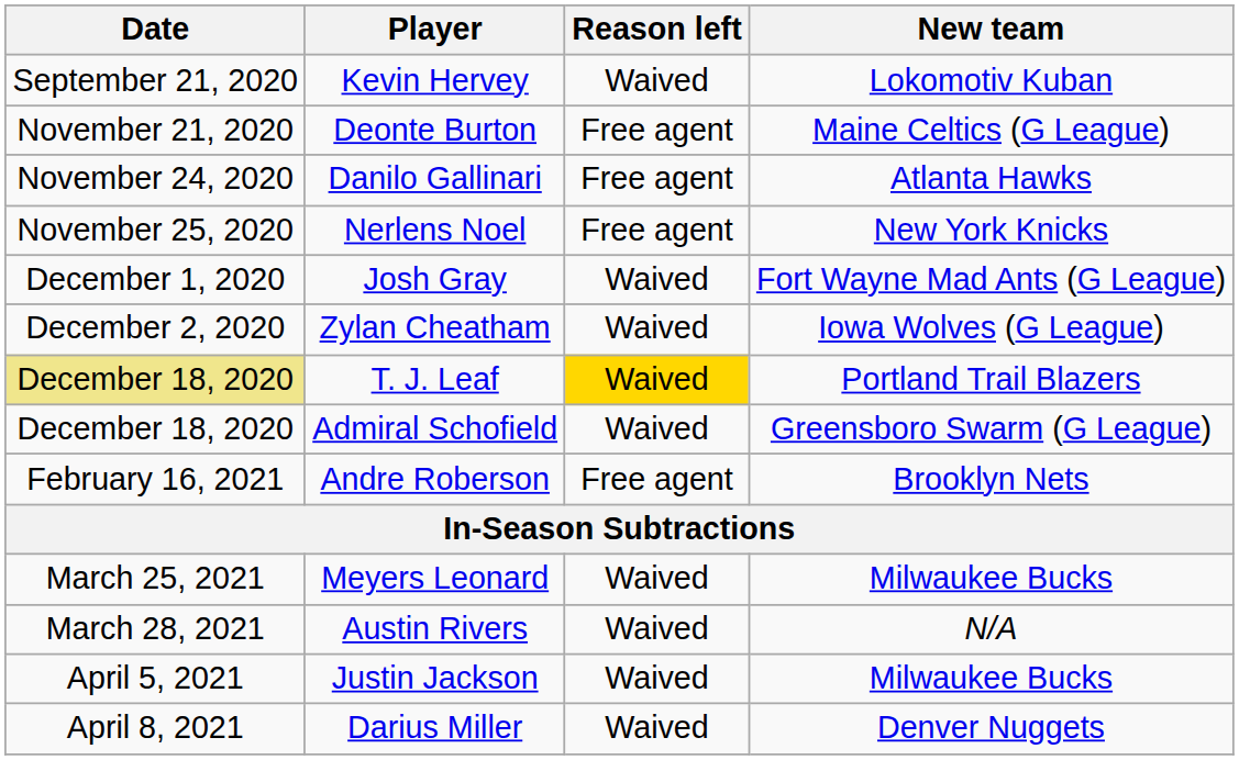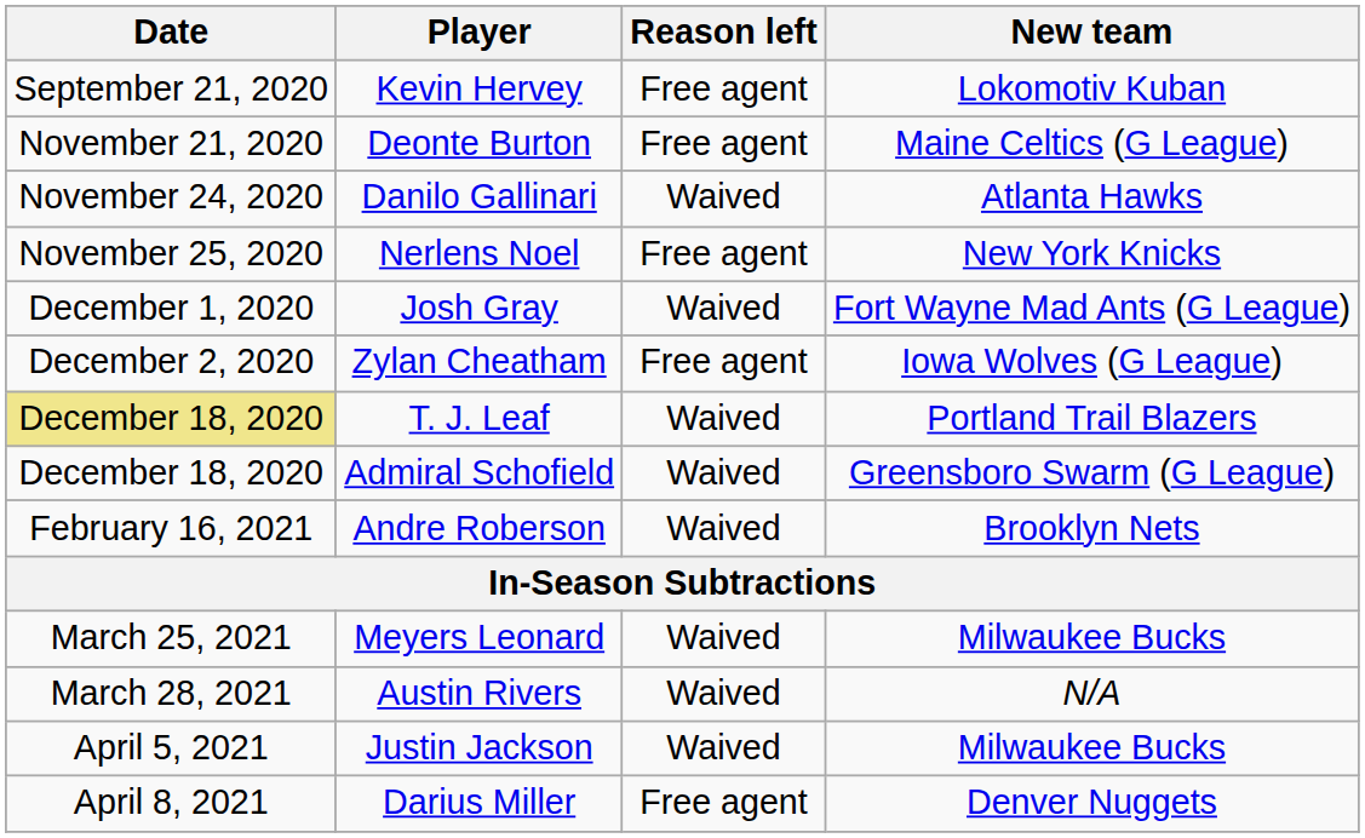Kevin Hervey | Reason left: Waived -> Free agent
Danilo Gallinari | Reason left: Free agent -> Waived
Zylan Cheatham | Reason left: Waived -> Free agent
T. J. Leaf | Reason left: gold background -> no background
Andre Roberson | Reason left: Free agent -> Waived
Darius Miller | Reason left: Waived -> Free agent
